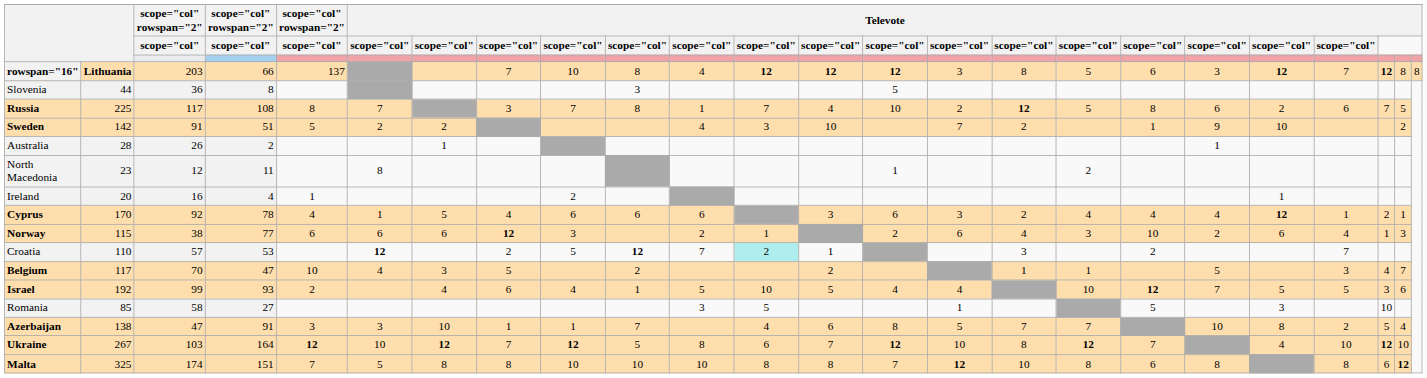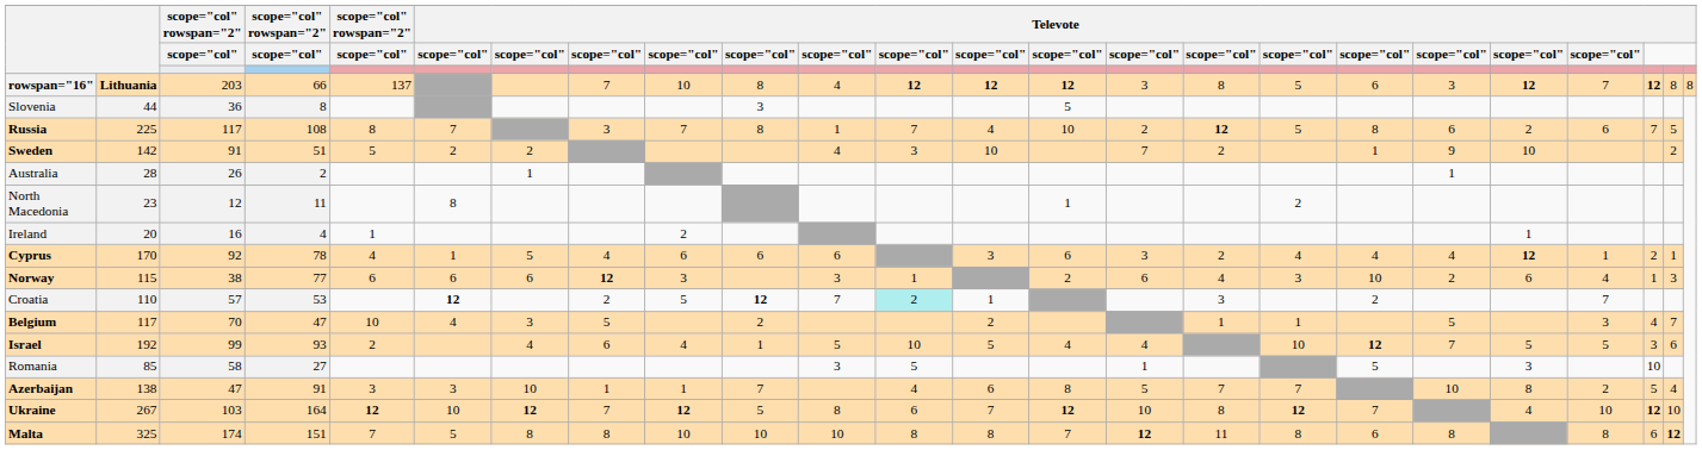Norway | column 11: 2 -> 3
Malta | column 16: 10 -> 11
